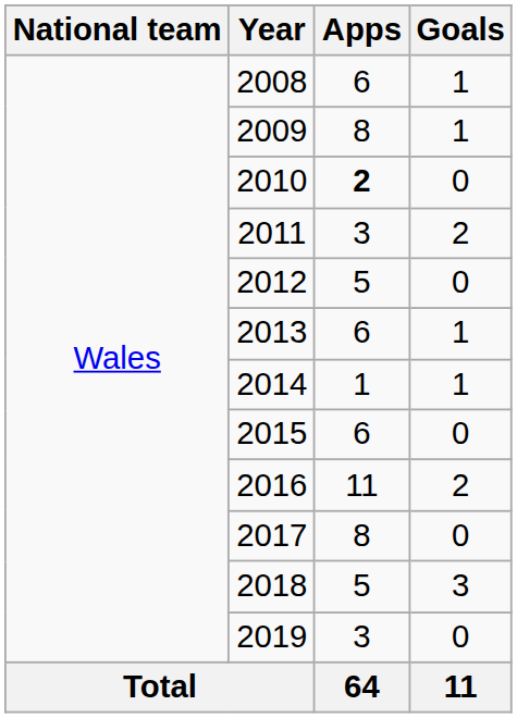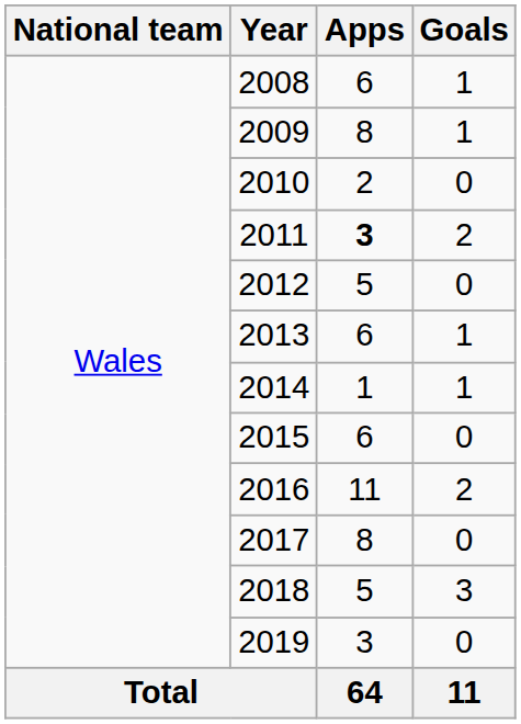2010 | Apps: bold -> normal
2011 | Apps: normal -> bold
